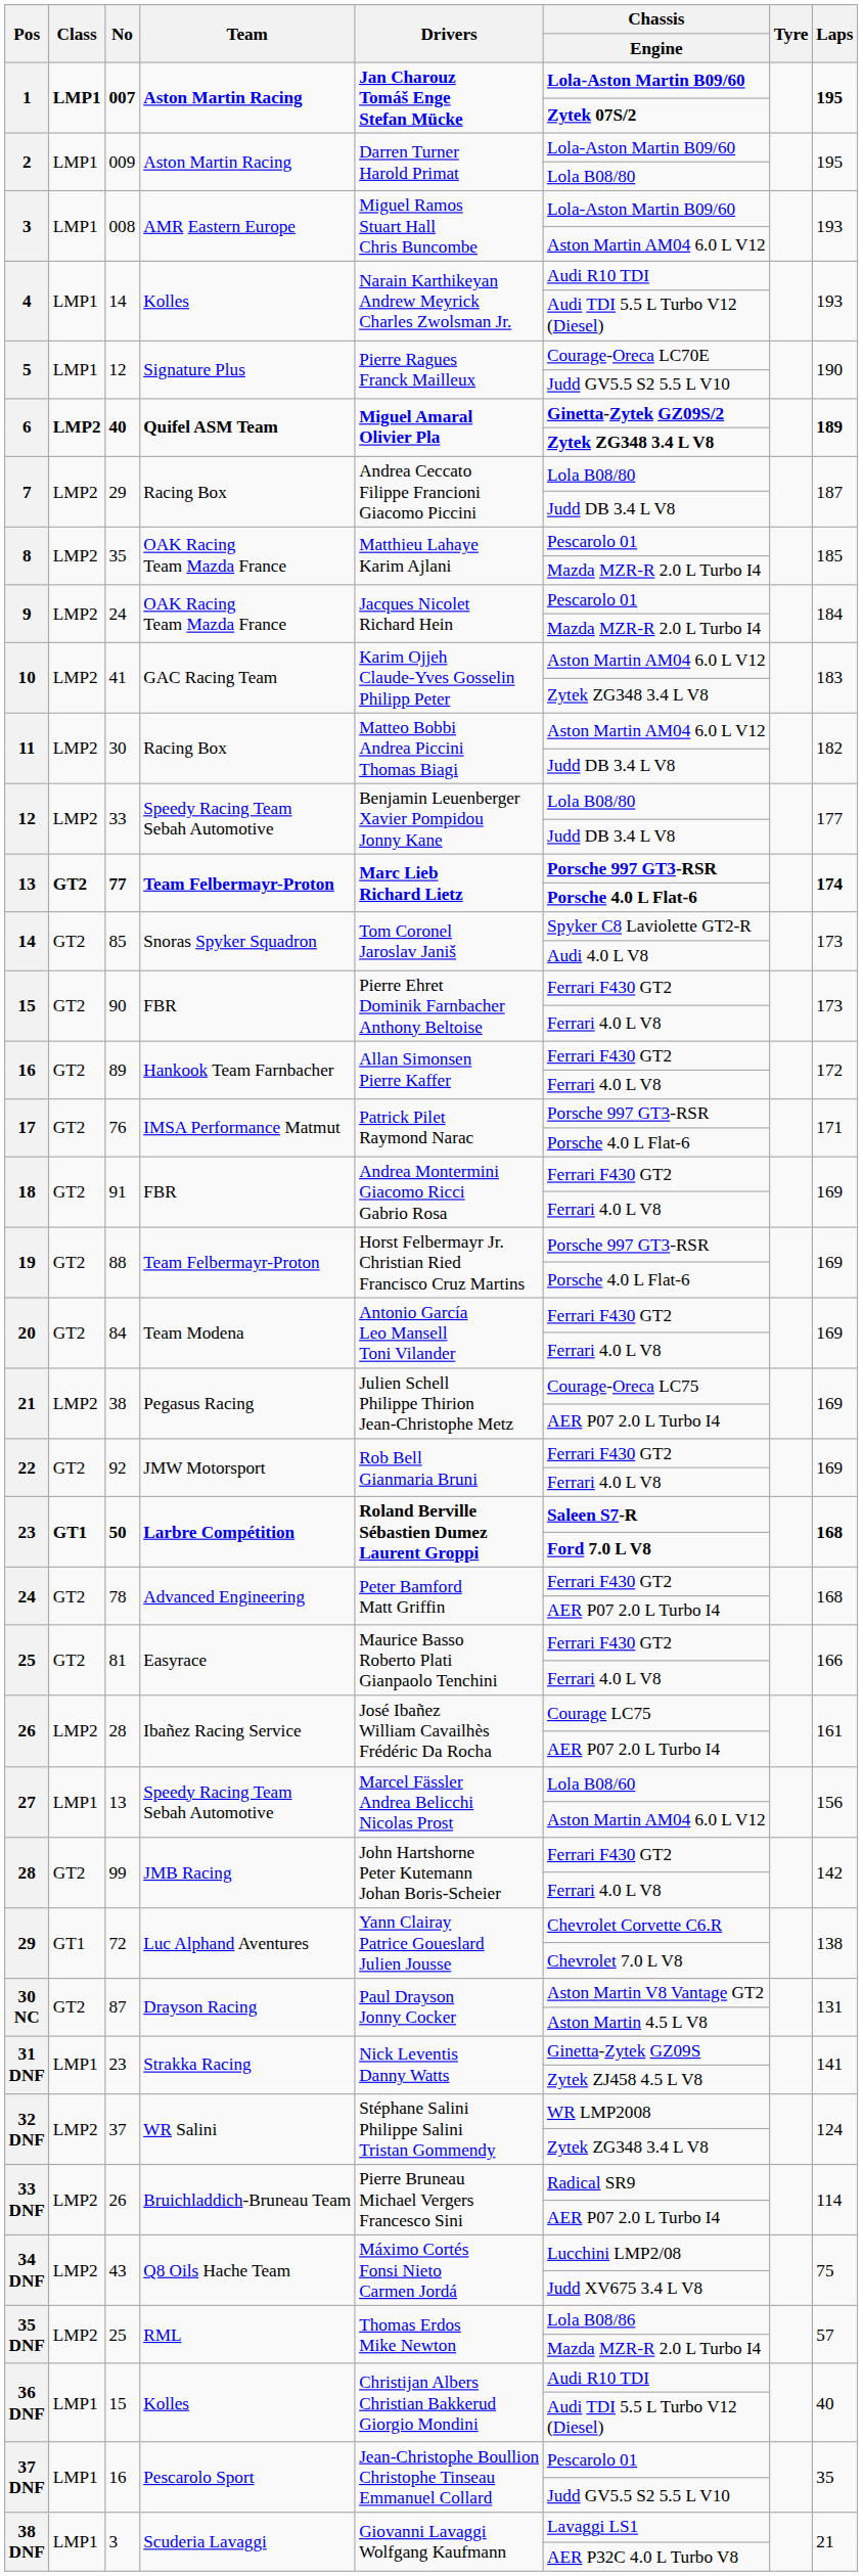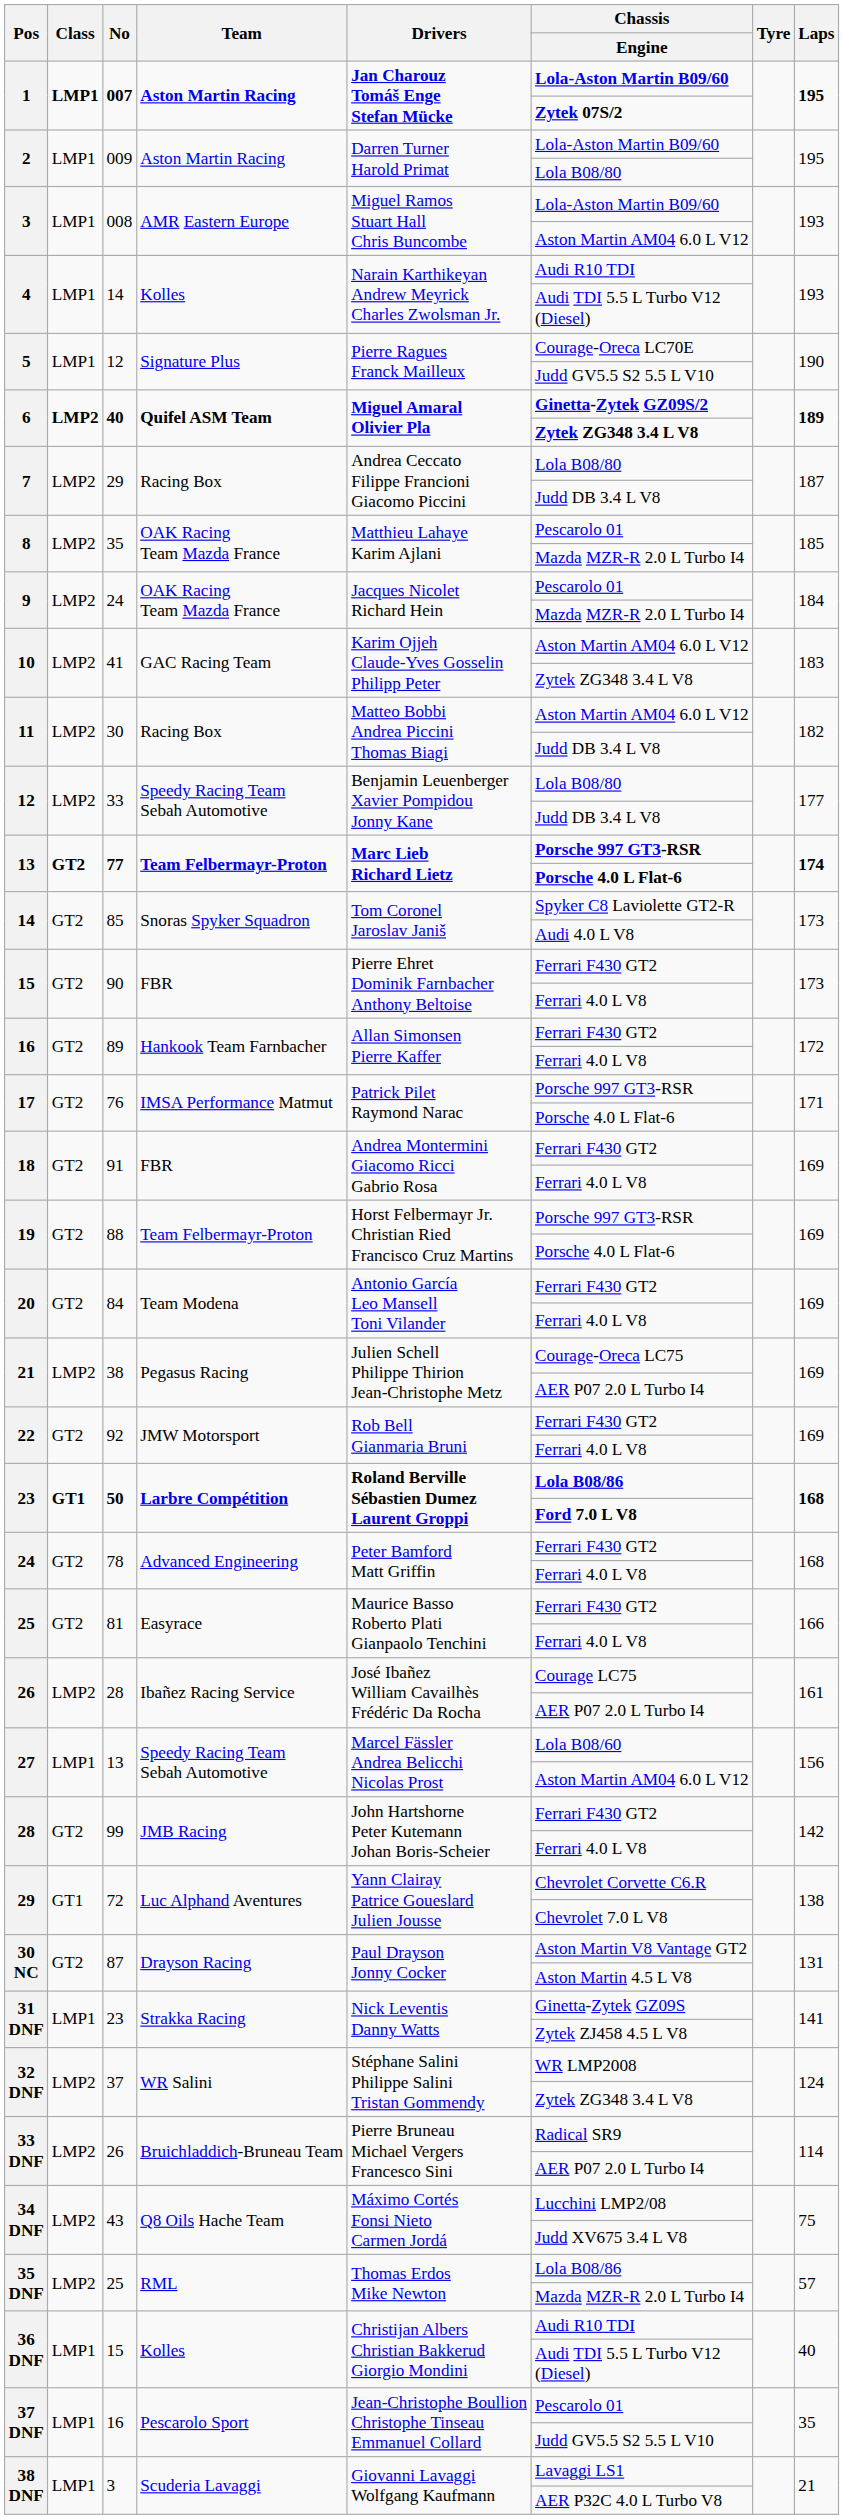row 47 | Chassis / Engine: Saleen S7-R -> Lola B08/86
row 50 | Chassis / Engine: AER P07 2.0 L Turbo I4 -> Ferrari 4.0 L V8
